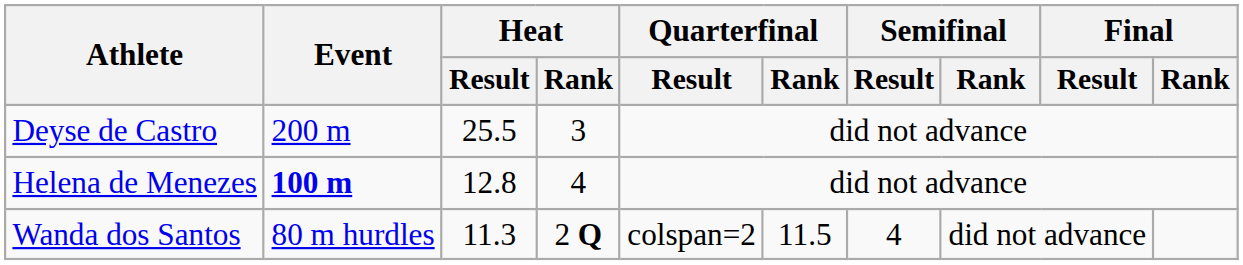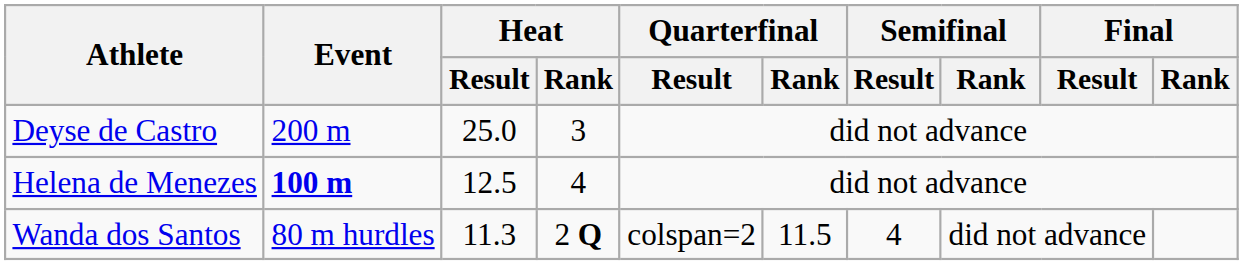Deyse de Castro | Heat / Result: 25.5 -> 25.0
Helena de Menezes | Heat / Result: 12.8 -> 12.5
